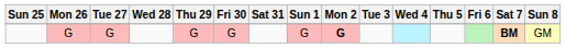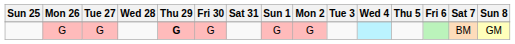row 2 | Thu 29: normal -> bold
row 2 | Mon 2: bold -> normal
row 2 | Sat 7: bold -> normal
